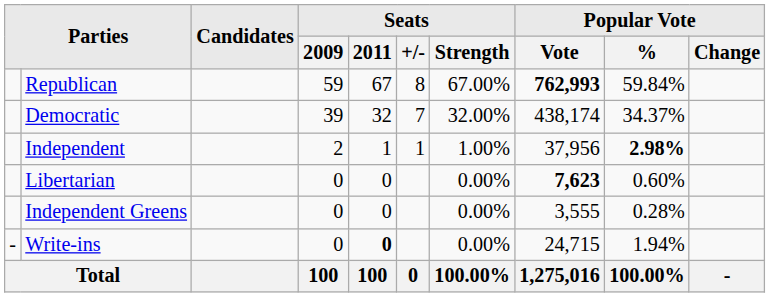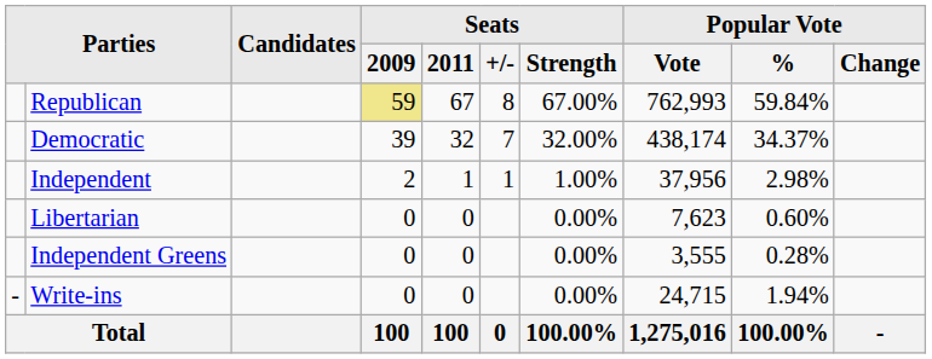Republican | Seats / 2009: no background -> khaki background
Republican | Popular Vote / Vote: bold -> normal
Independent | Popular Vote / %: bold -> normal
Libertarian | Popular Vote / Vote: bold -> normal
Write-ins | Seats / 2011: bold -> normal
